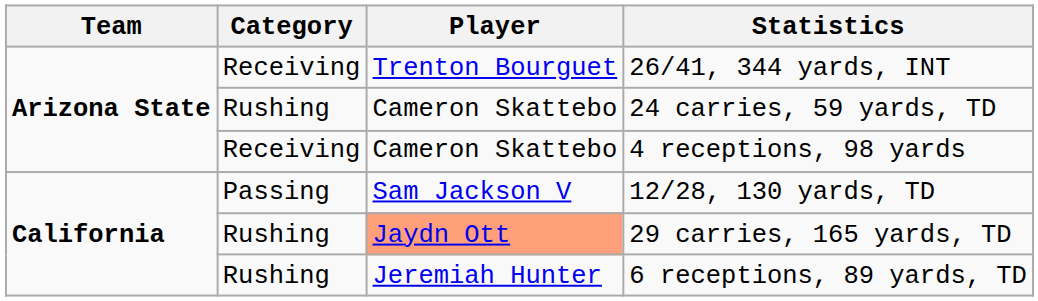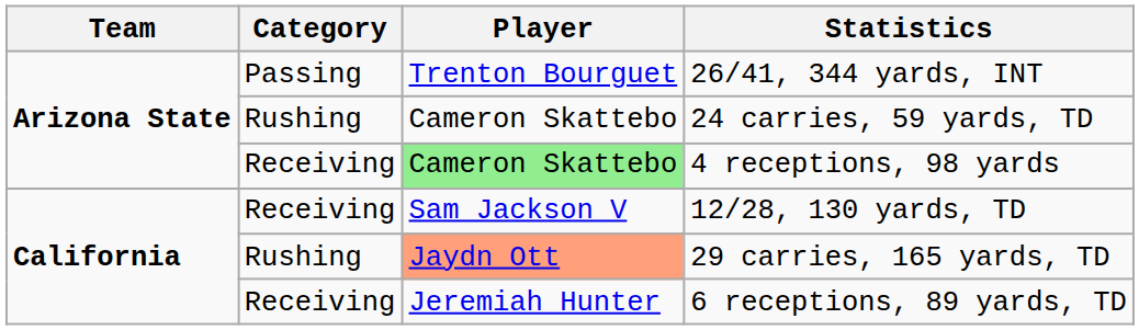26/41, 344 yards, INT | Category: Receiving -> Passing
4 receptions, 98 yards | Player: no background -> lightgreen background
12/28, 130 yards, TD | Category: Passing -> Receiving
6 receptions, 89 yards, TD | Category: Rushing -> Receiving
